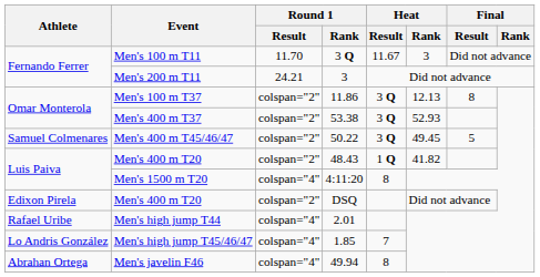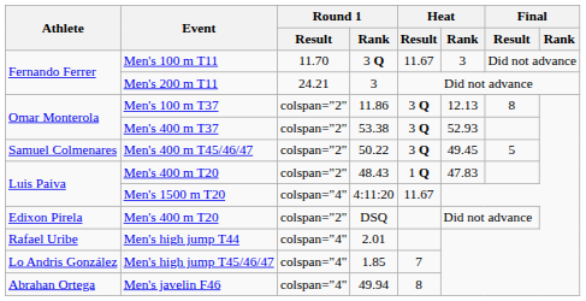Men's 400 m T20 / 48.43 | Heat / Rank: 41.82 -> 47.83
Men's 1500 m T20 | Heat / Result: 8 -> 11.67
